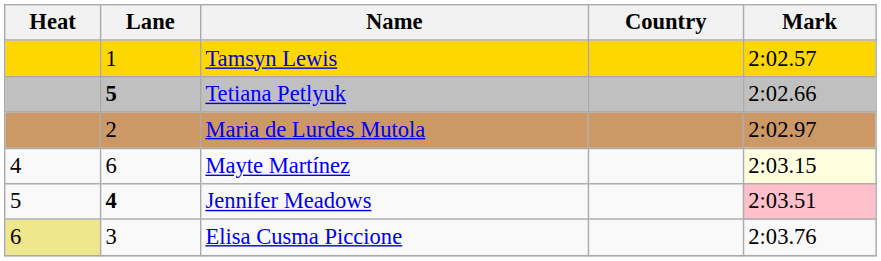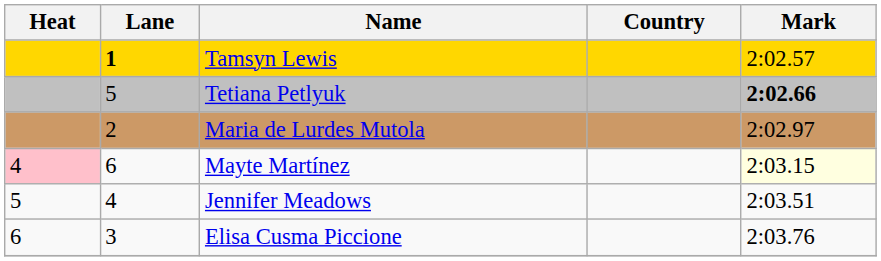Tamsyn Lewis | Lane: normal -> bold
Tetiana Petlyuk | Lane: bold -> normal
Tetiana Petlyuk | Mark: normal -> bold
Mayte Martínez | Heat: no background -> pink background
Jennifer Meadows | Lane: bold -> normal
Jennifer Meadows | Mark: pink background -> no background
Elisa Cusma Piccione | Heat: khaki background -> no background
